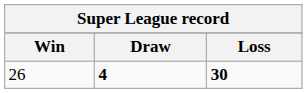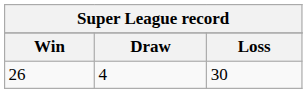26 | Draw: bold -> normal
26 | Loss: bold -> normal
